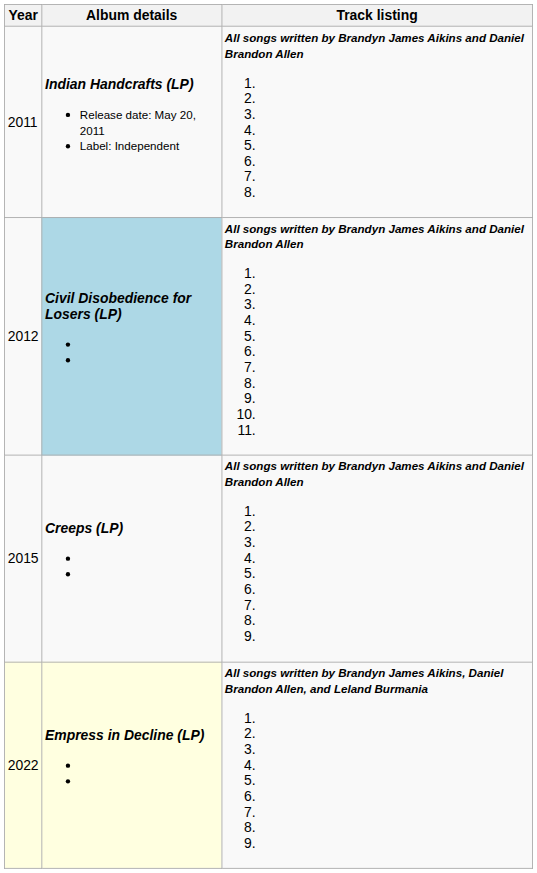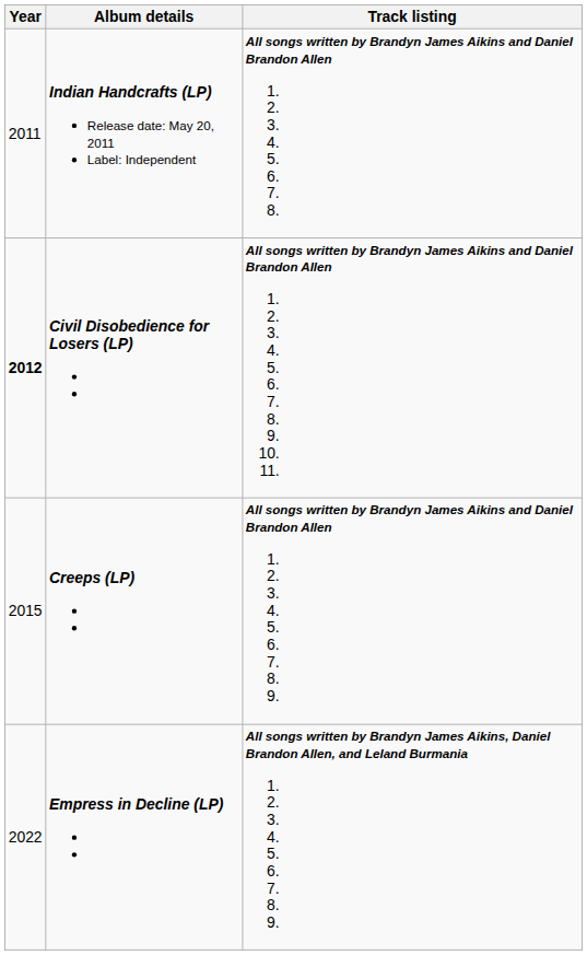row 3 | Year: normal -> bold
row 3 | Album details: lightblue background -> no background
row 5 | Year: lightyellow background -> no background
row 5 | Album details: lightyellow background -> no background
